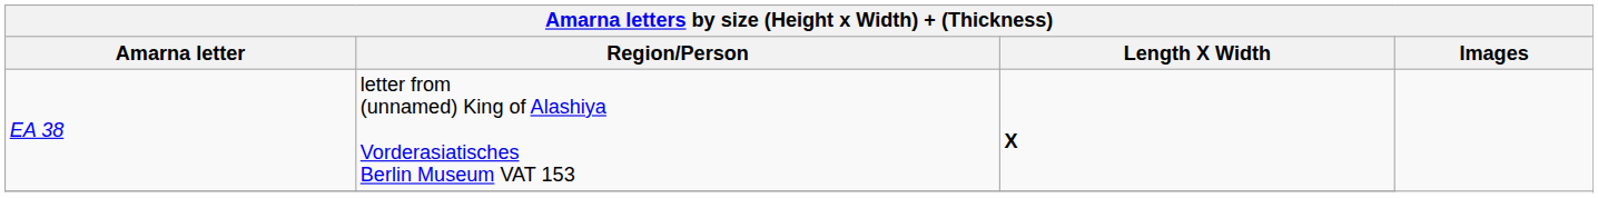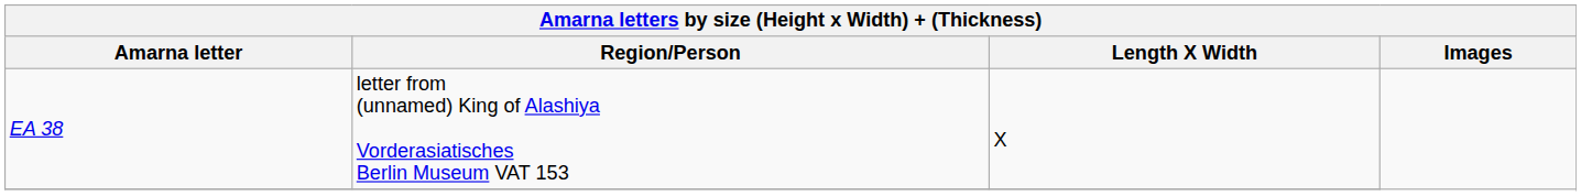EA 38 | Length X Width: bold -> normal
